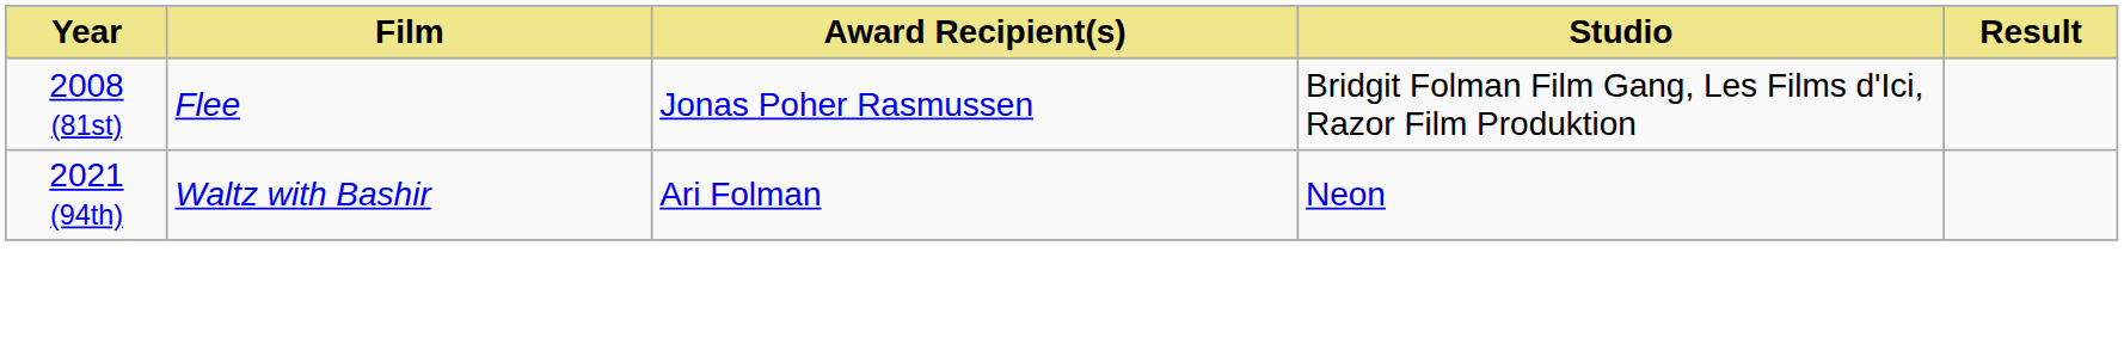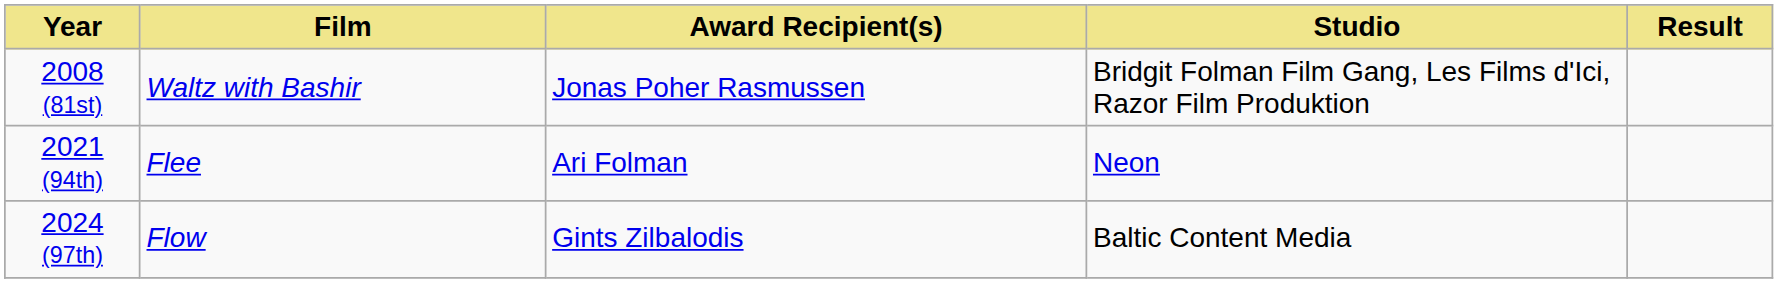2008 (81st) | Film: Flee -> Waltz with Bashir
2021 (94th) | Film: Waltz with Bashir -> Flee
+ row: 2024 (97th) | Flow | Gints Zilbalodis | Baltic Content Media
